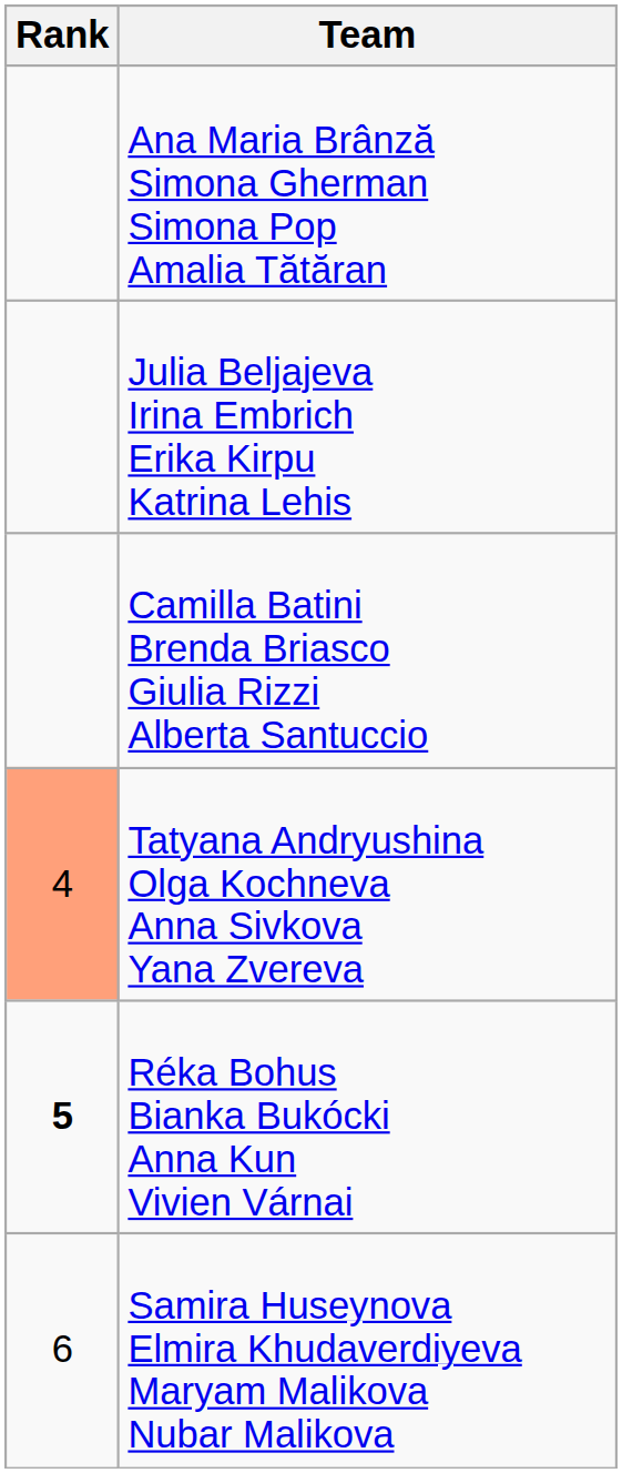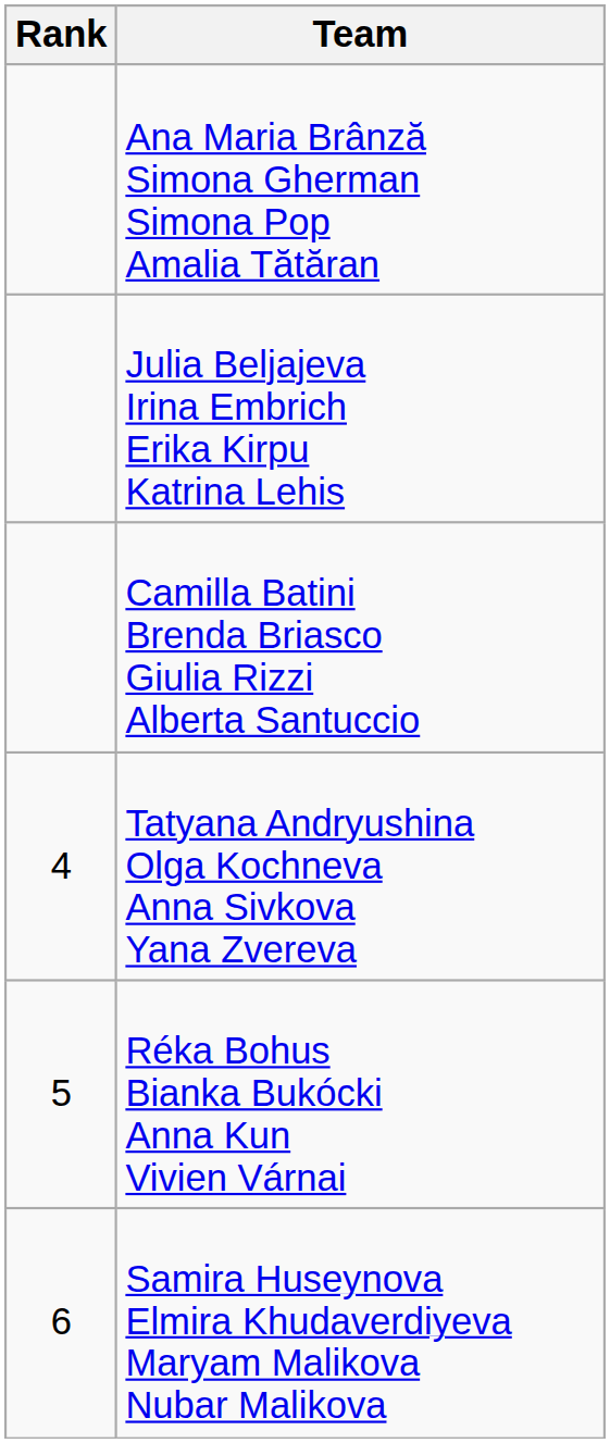Tatyana Andryushina Olga Kochneva Anna Sivkova Yana Zvereva | Rank: lightsalmon background -> no background
Réka Bohus Bianka Bukócki Anna Kun Vivien Várnai | Rank: bold -> normal
